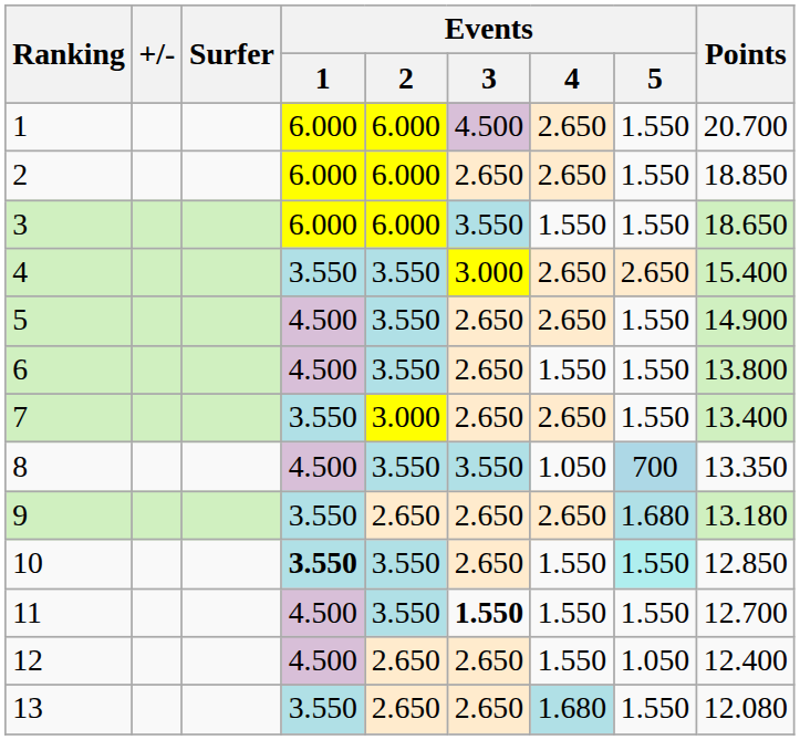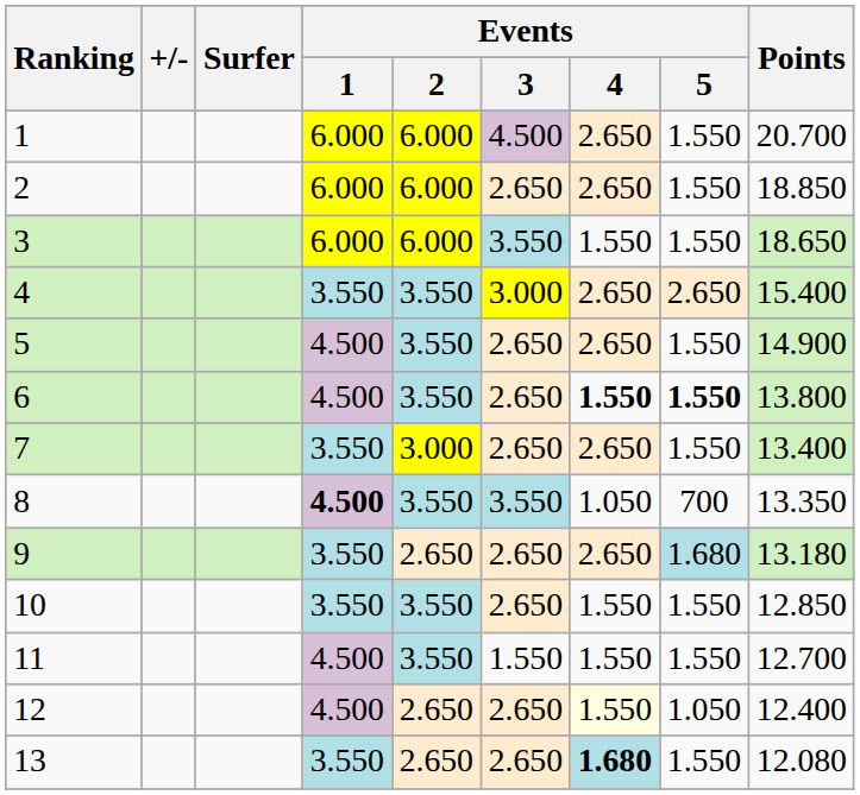6 | Events / 4: normal -> bold
6 | Events / 5: normal -> bold
8 | Events / 1: normal -> bold
8 | Events / 5: lightblue background -> no background
10 | Events / 1: bold -> normal
10 | Events / 5: paleturquoise background -> no background
11 | Events / 3: bold -> normal
12 | Events / 4: no background -> lightyellow background
13 | Events / 4: normal -> bold
